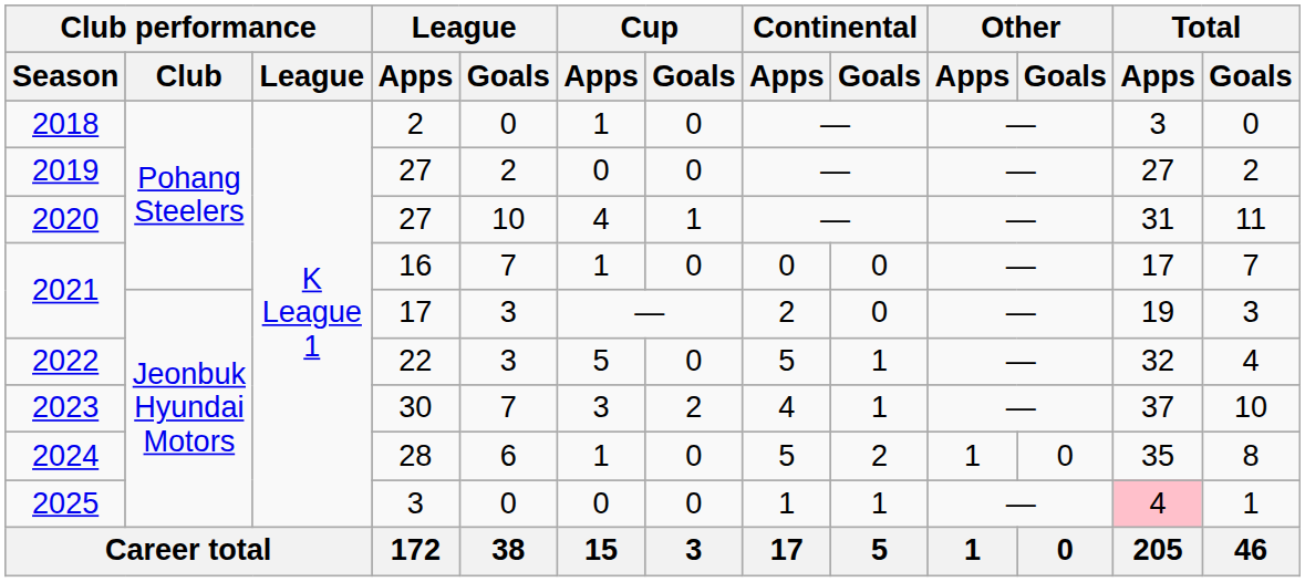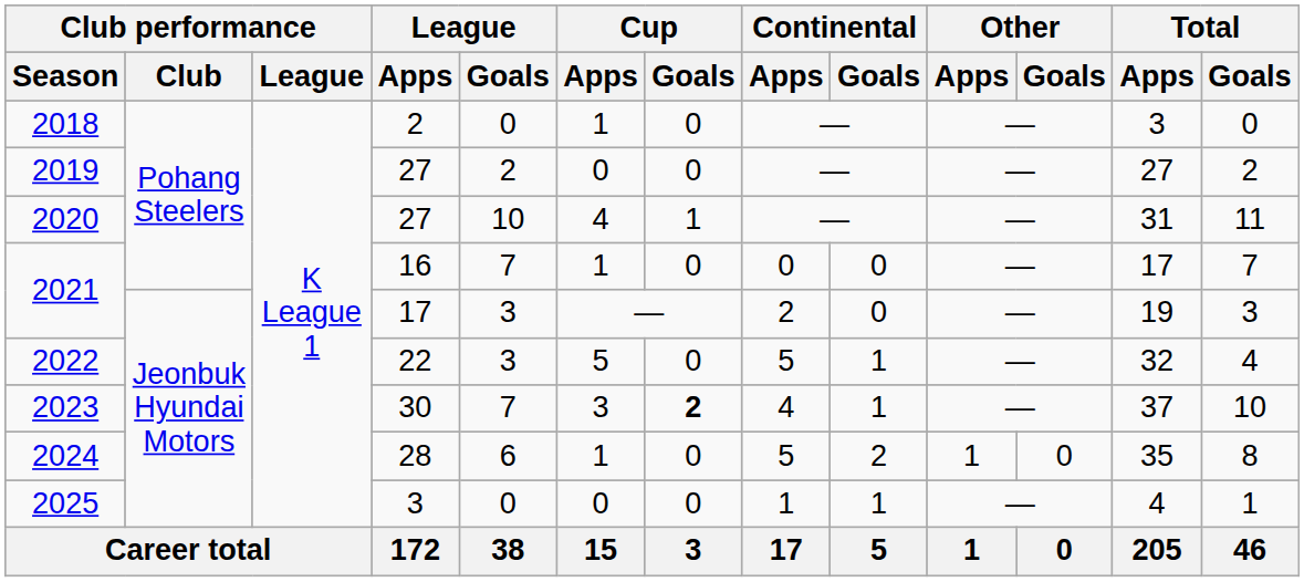2023 | Cup / Goals: normal -> bold
2025 | Total / Apps: pink background -> no background
